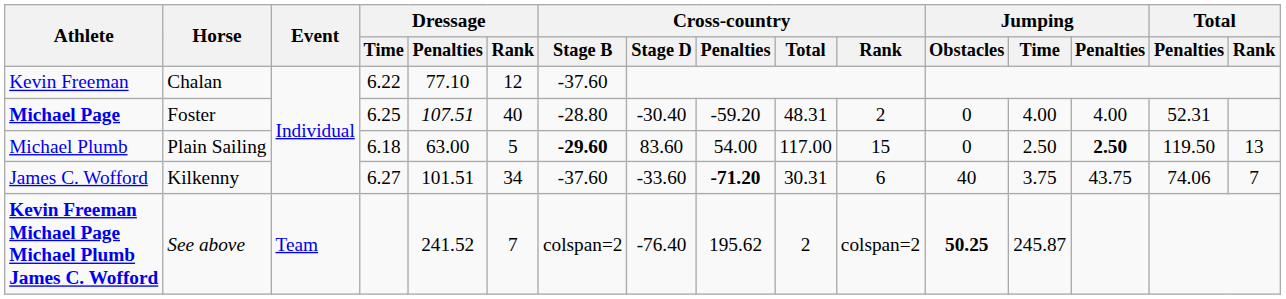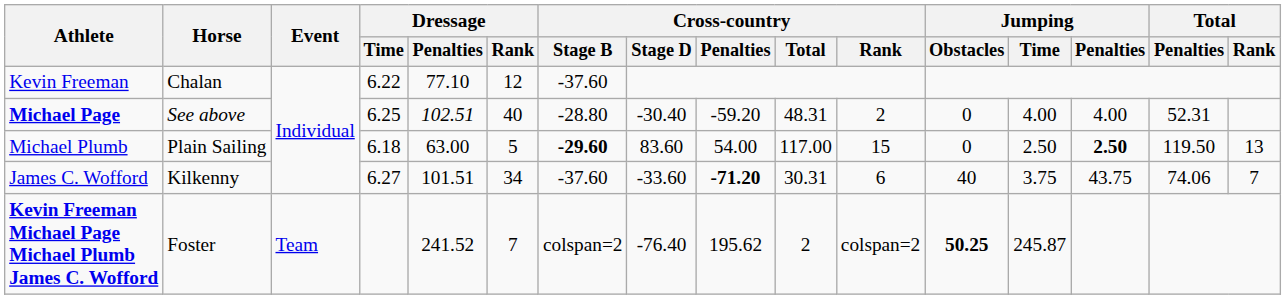Michael Page | Horse: Foster -> See above
Michael Page | Dressage / Penalties: 107.51 -> 102.51
Kevin Freeman Michael Page Michael Plumb James C. Wofford | Horse: See above -> Foster
